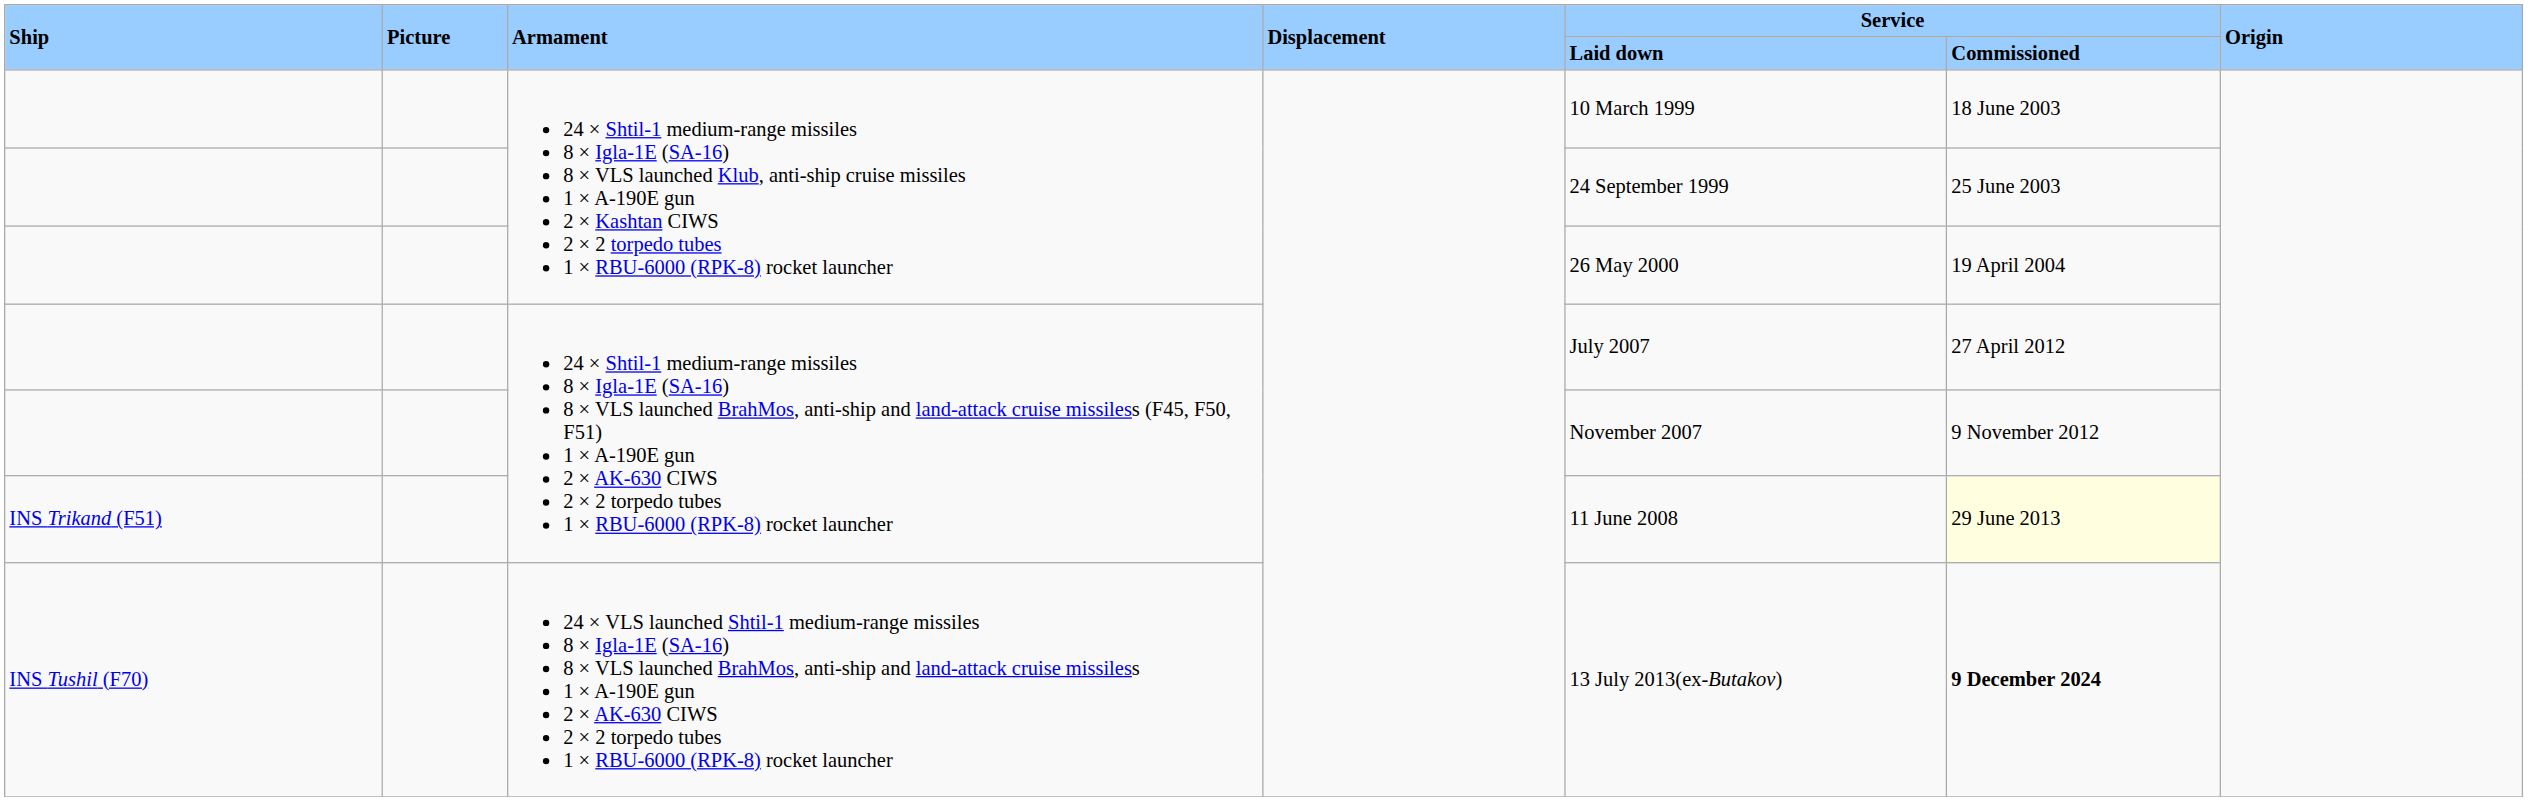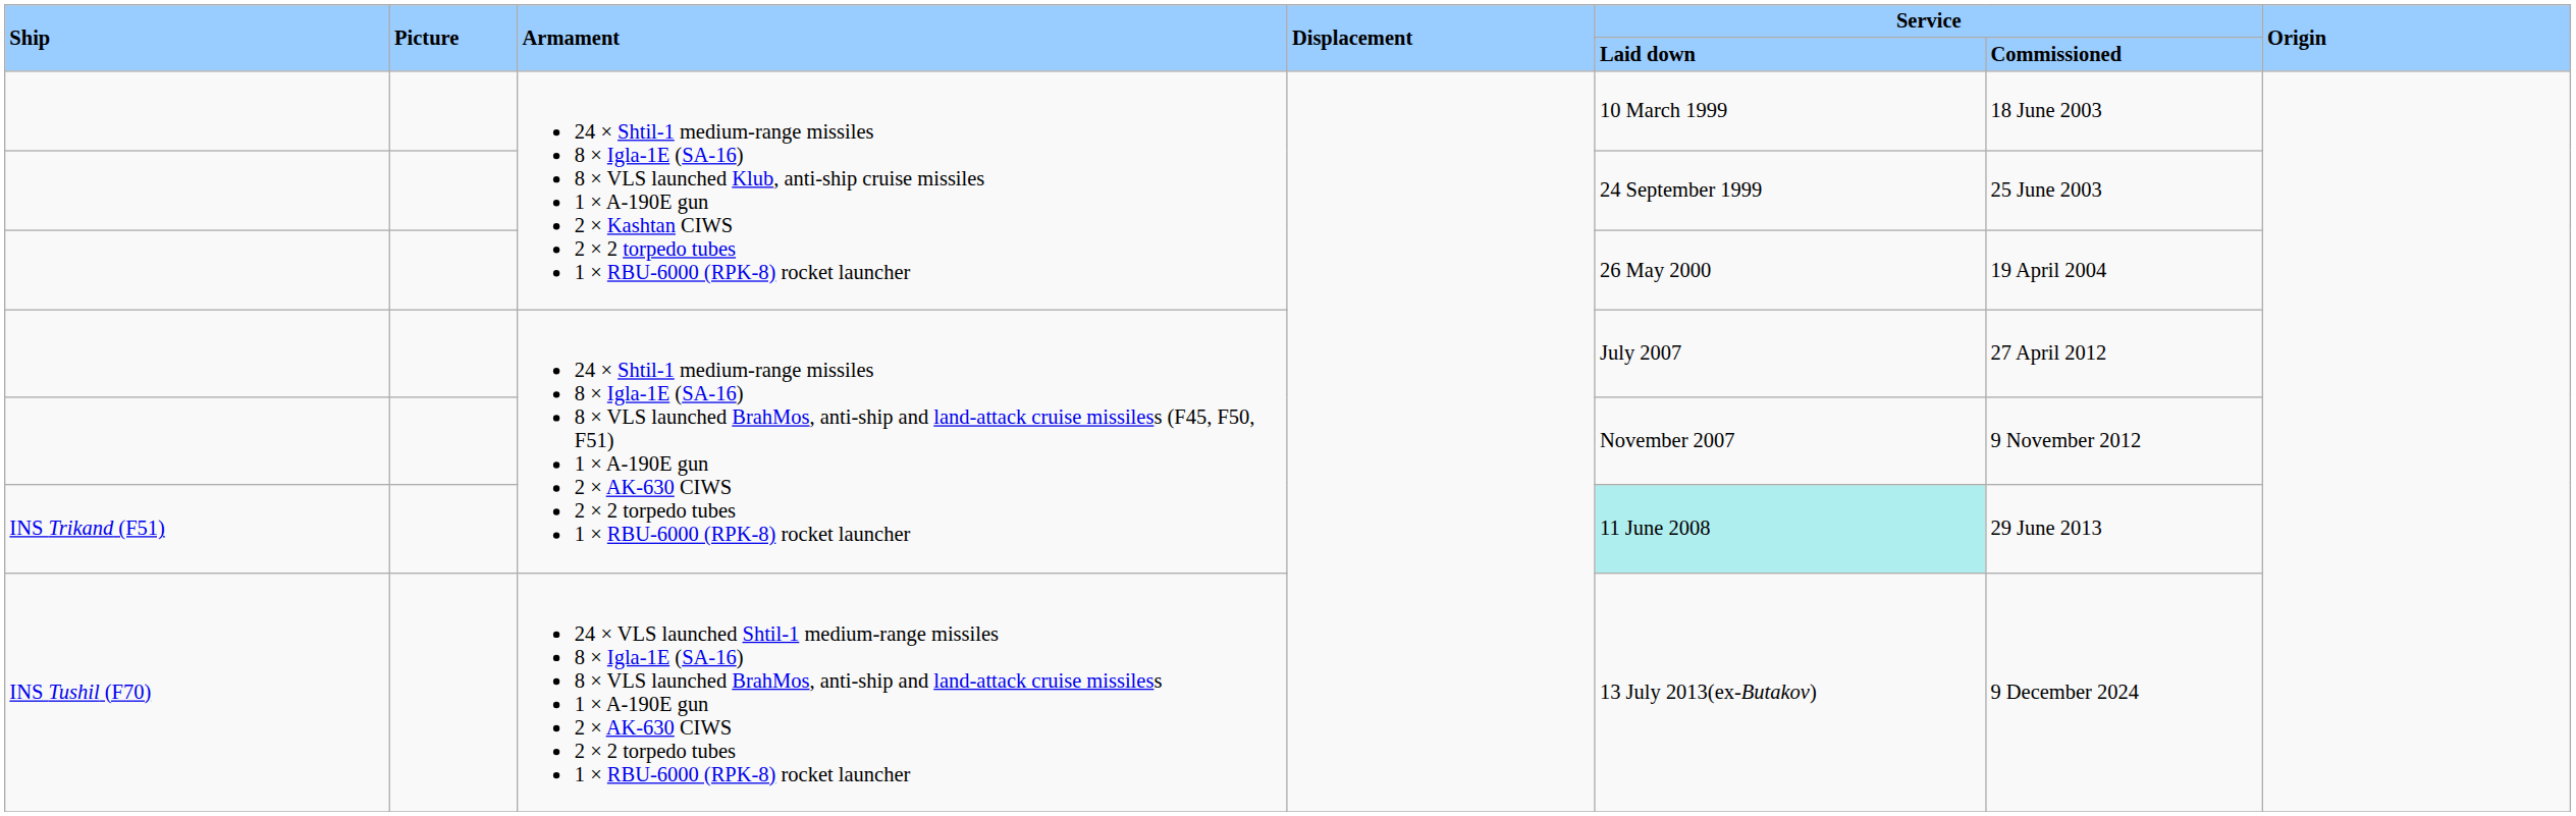INS Trikand (F51) | Service / Laid down: no background -> paleturquoise background
INS Trikand (F51) | Service / Commissioned: lightyellow background -> no background
INS Tushil (F70) | Service / Commissioned: bold -> normal
